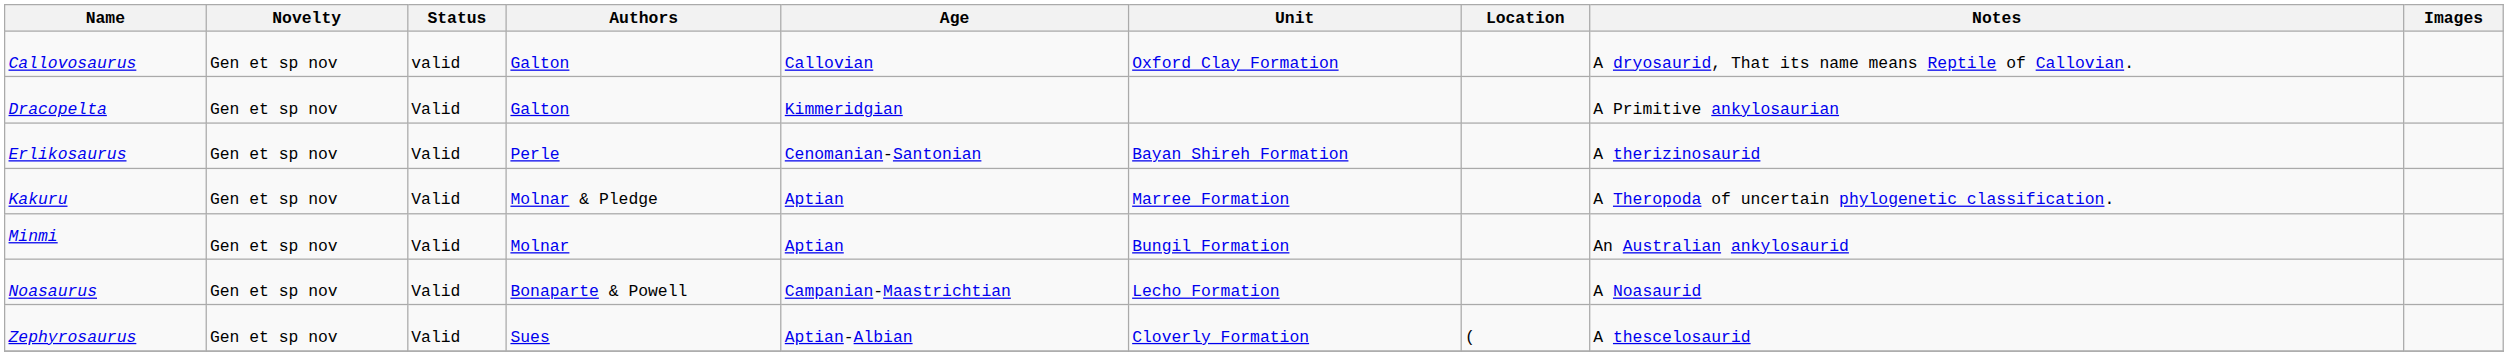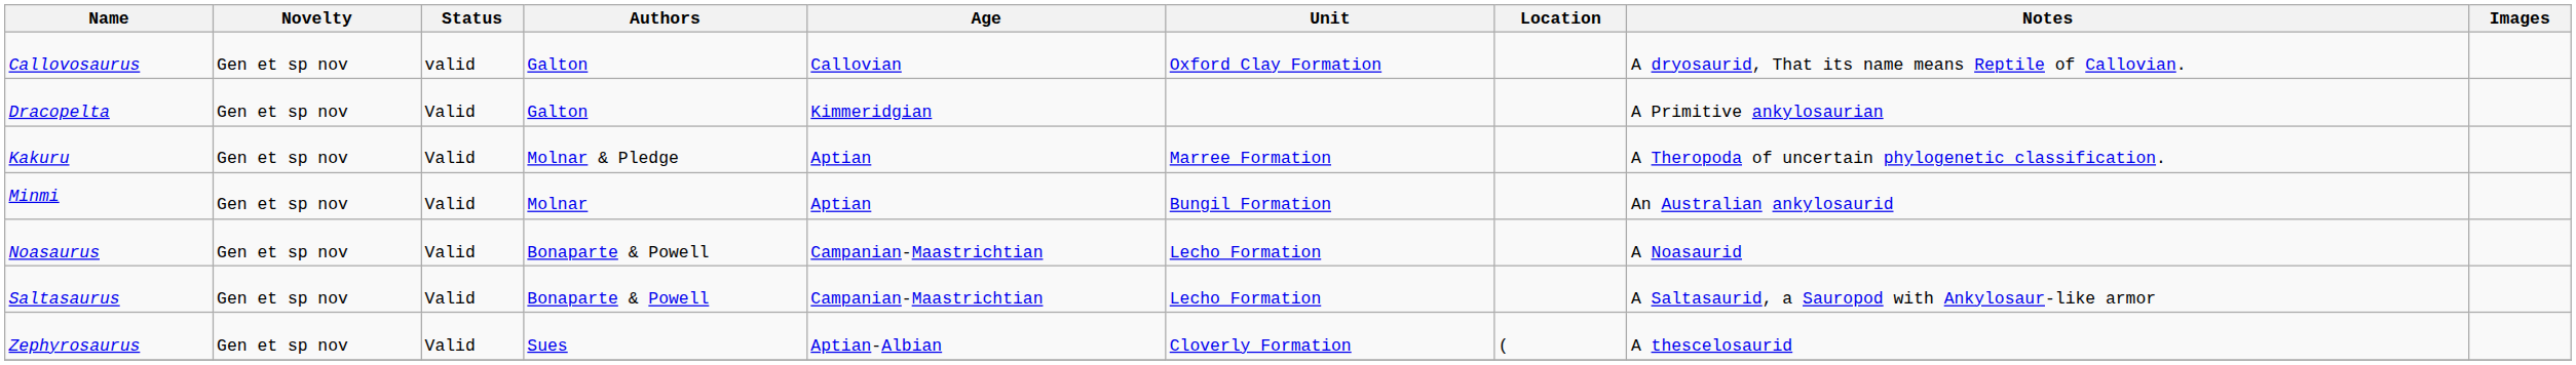- row: Erlikosaurus | Gen et sp nov | Valid | Perle | Cenomanian-Santonian | Bayan Shireh Formation | A therizinosaurid
+ row: Saltasaurus | Gen et sp nov | Valid | Bonaparte & Powell | Campanian-Maastrichtian | Lecho Formation | A Saltasaurid, a Sauropod with Ankylosaur-like armor
